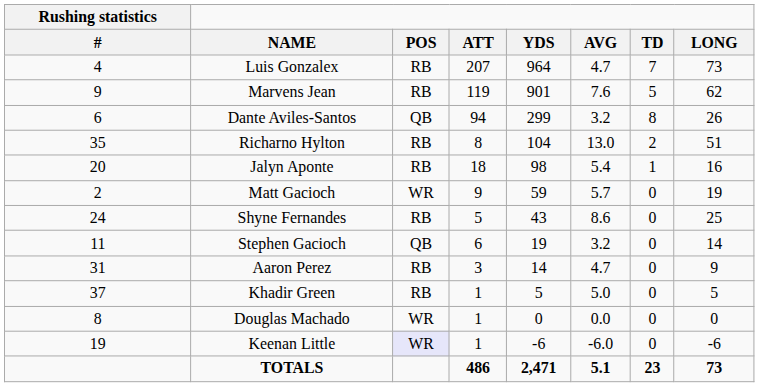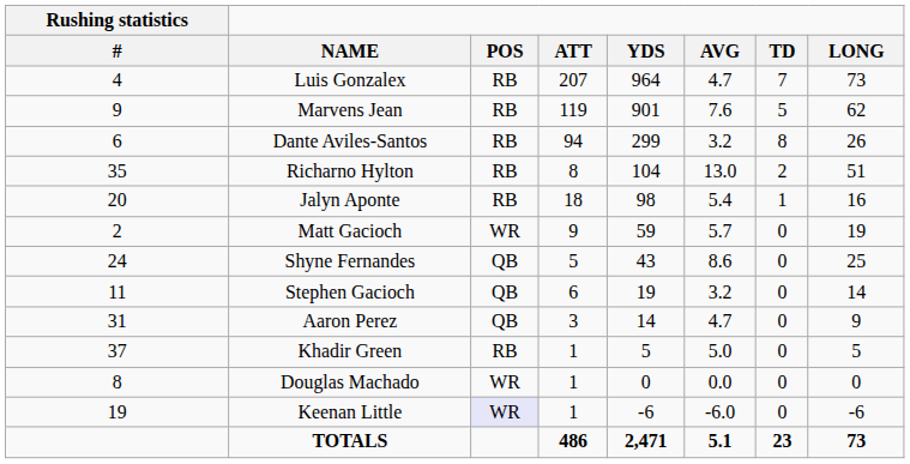Dante Aviles-Santos | POS: QB -> RB
Shyne Fernandes | POS: RB -> QB
Aaron Perez | POS: RB -> QB
